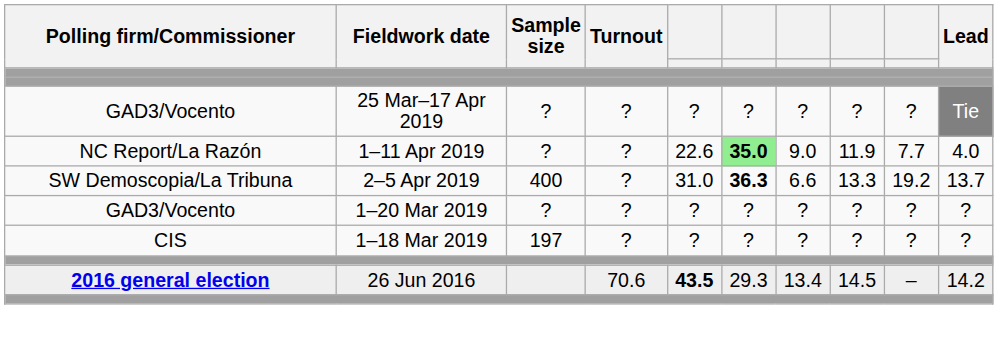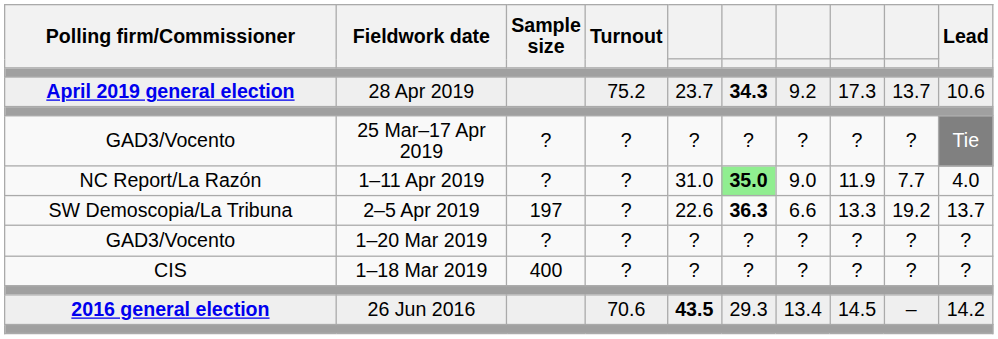+ row: April 2019 general election | 28 Apr 2019 | 75.2 | 23.7 | 34.3 | 9.2 | 17.3 | 13.7 | 10.6
1–11 Apr 2019 | column 5: 22.6 -> 31.0
2–5 Apr 2019 | Sample size: 400 -> 197
2–5 Apr 2019 | column 5: 31.0 -> 22.6
1–18 Mar 2019 | Sample size: 197 -> 400
